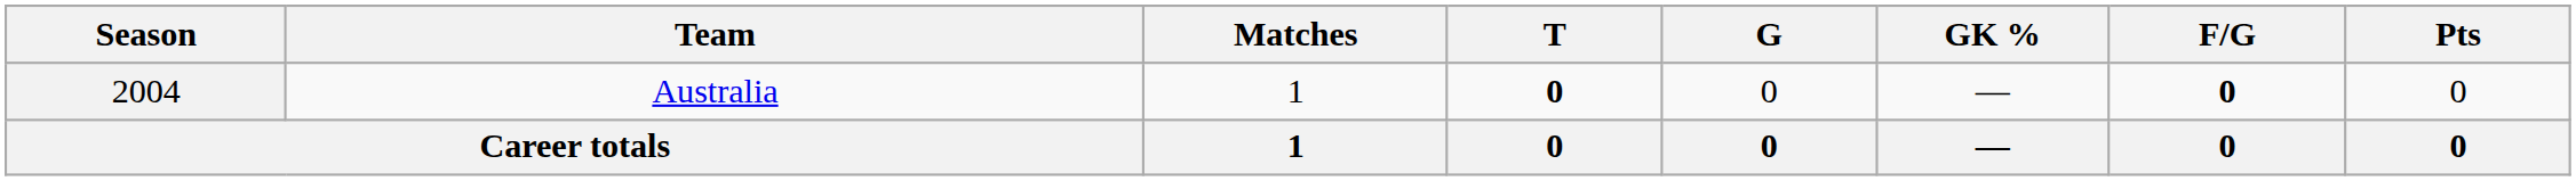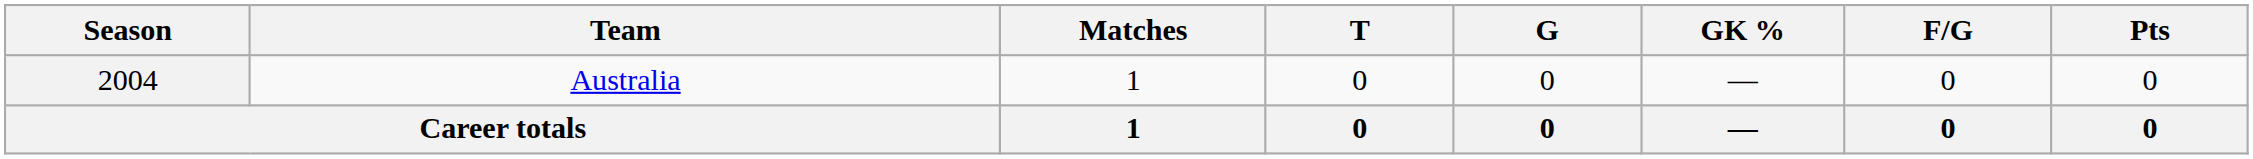2004 | T: bold -> normal
2004 | F/G: bold -> normal
